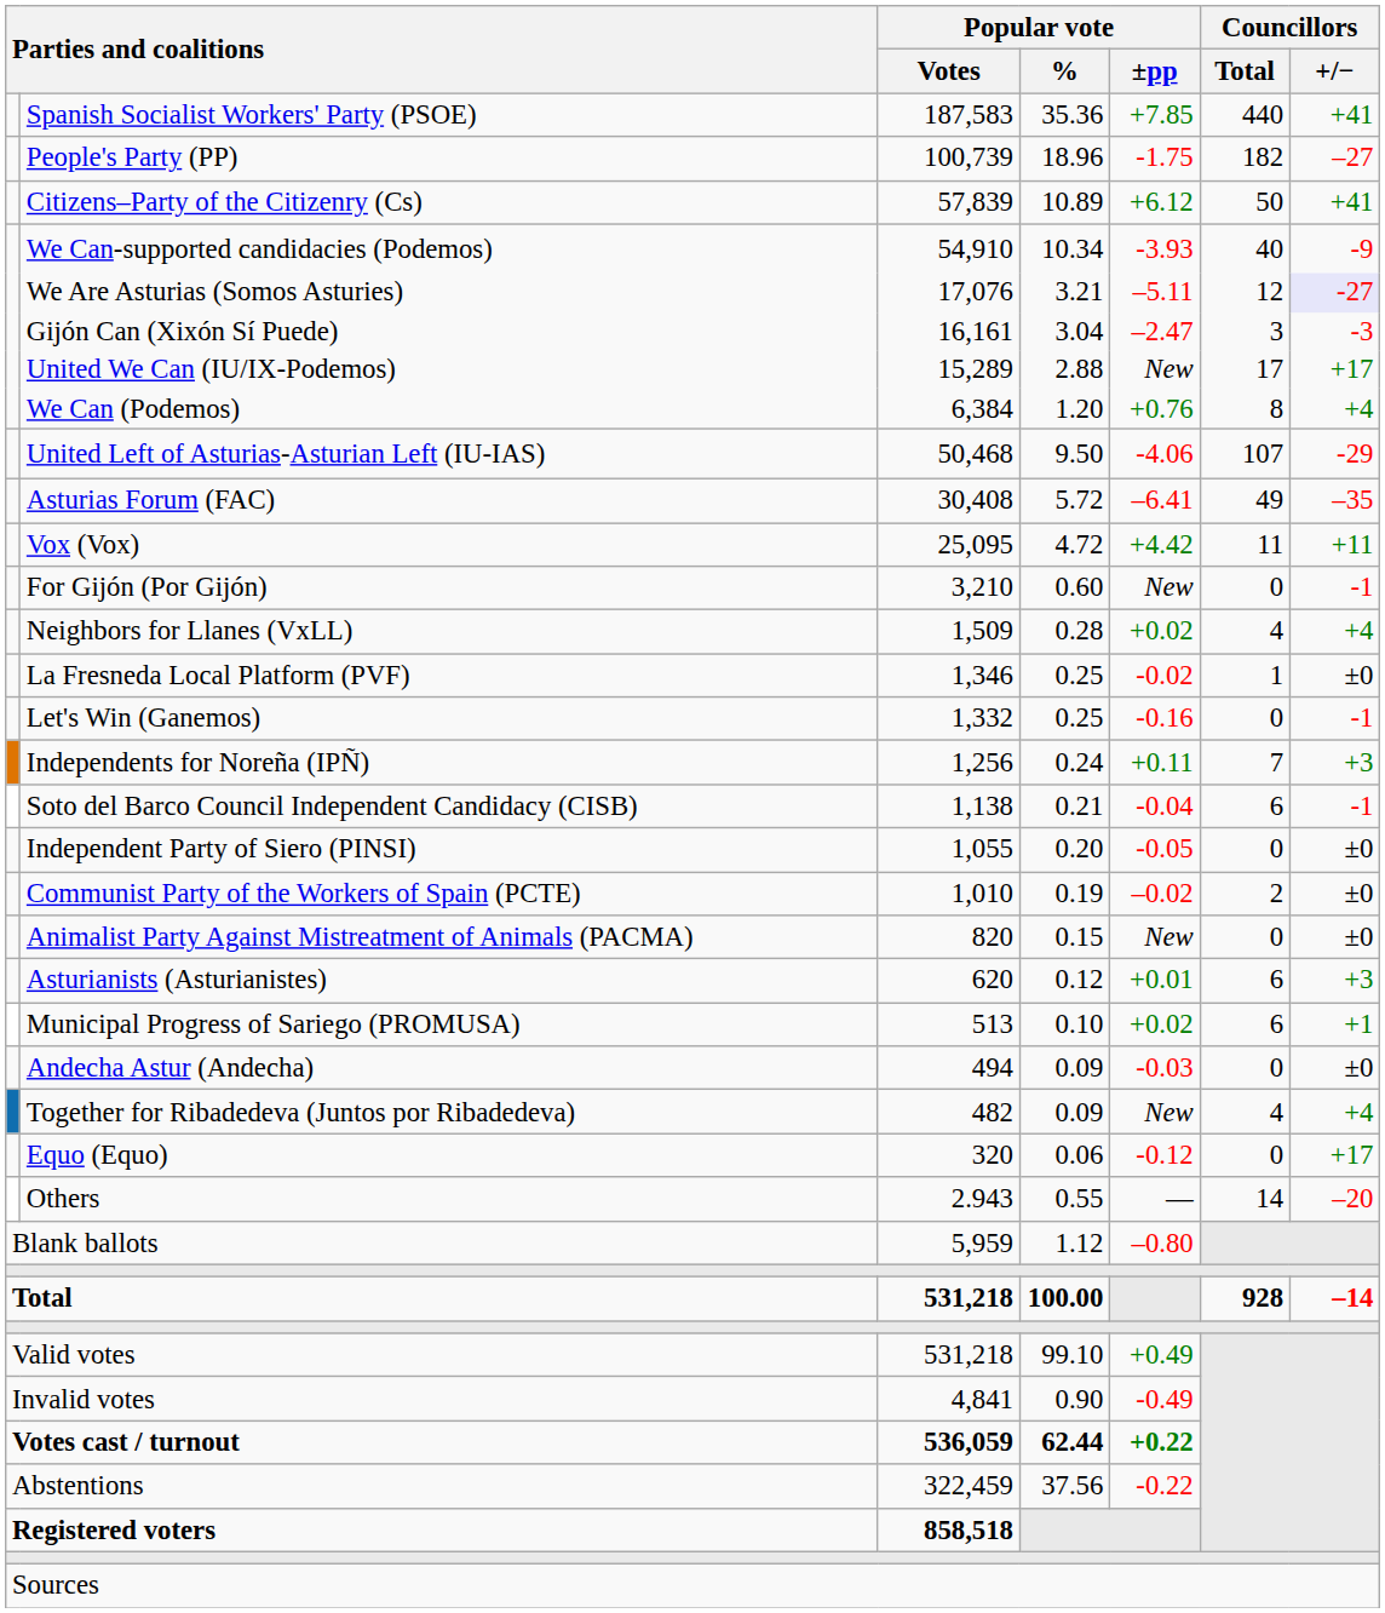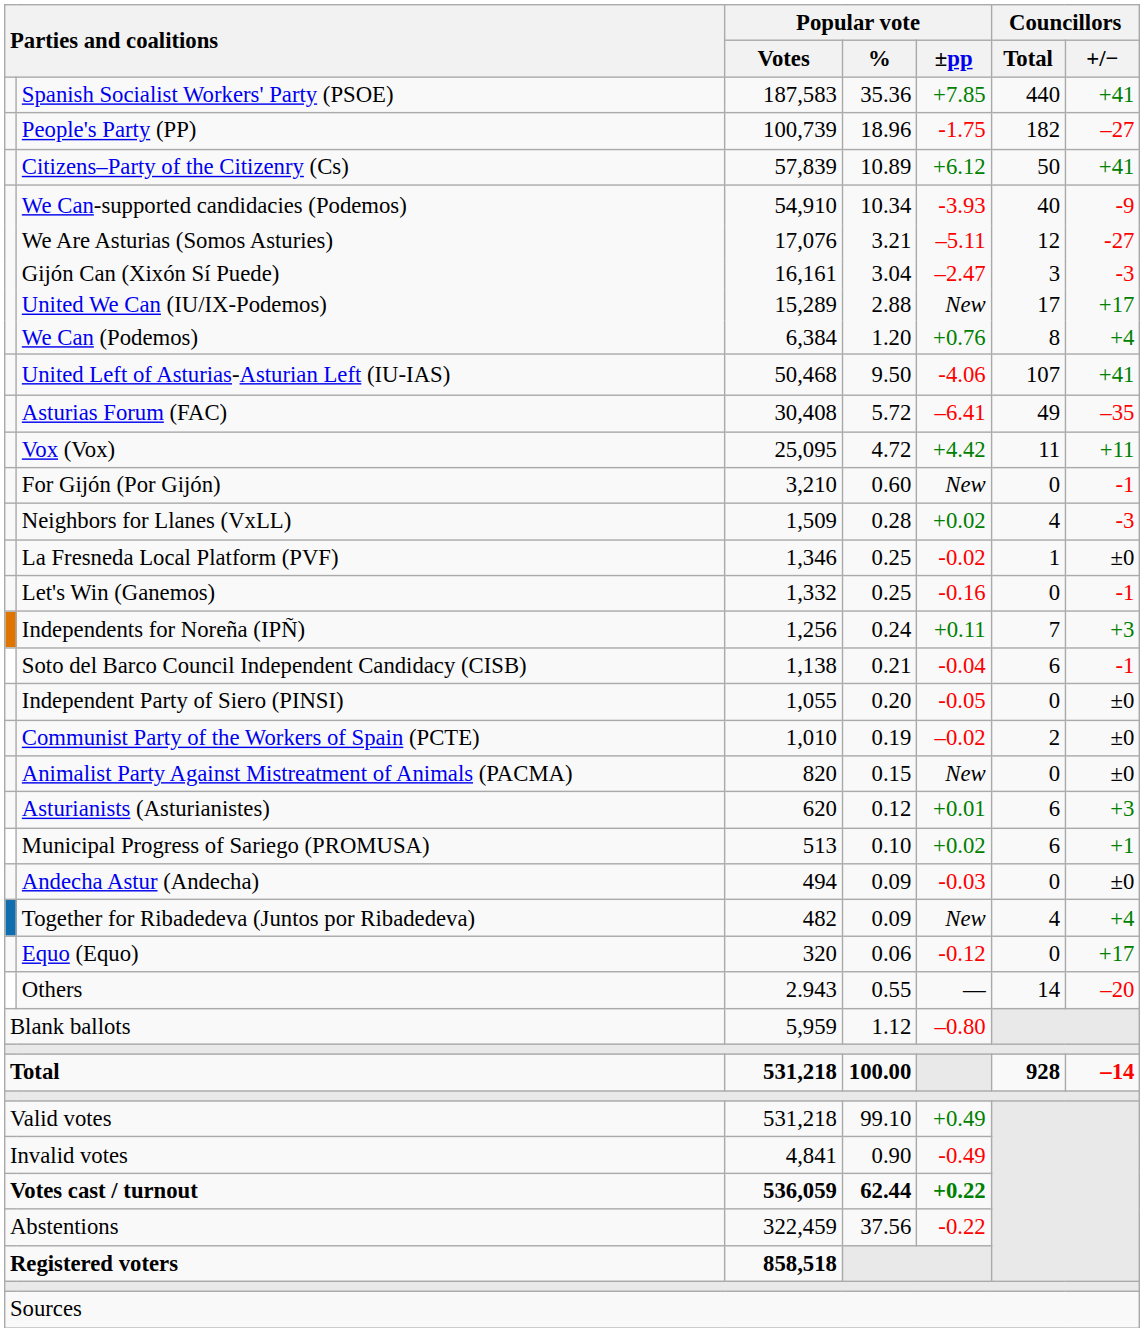We Are Asturias (Somos Asturies) | Councillors / +/−: lavender background -> no background
United Left of Asturias-Asturian Left (IU-IAS) | Councillors / +/−: -29 -> +41
Neighbors for Llanes (VxLL) | Councillors / +/−: +4 -> -3
